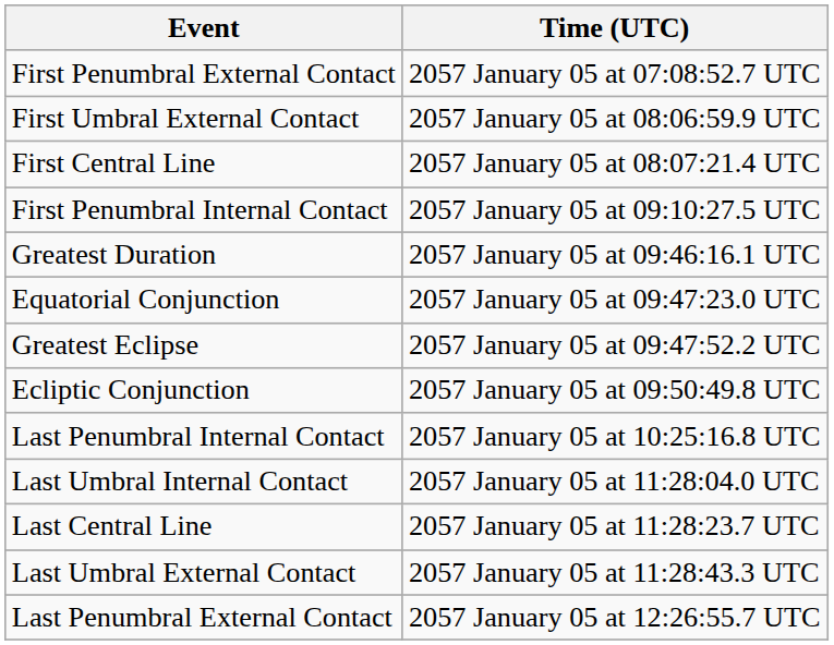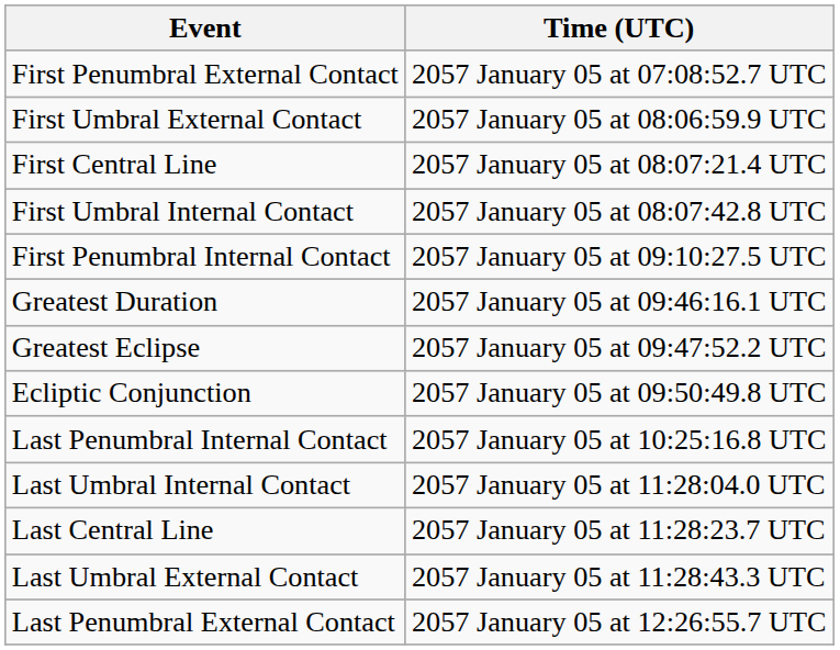+ row: First Umbral Internal Contact | 2057 January 05 at 08:07:42.8 UTC
- row: Equatorial Conjunction | 2057 January 05 at 09:47:23.0 UTC
